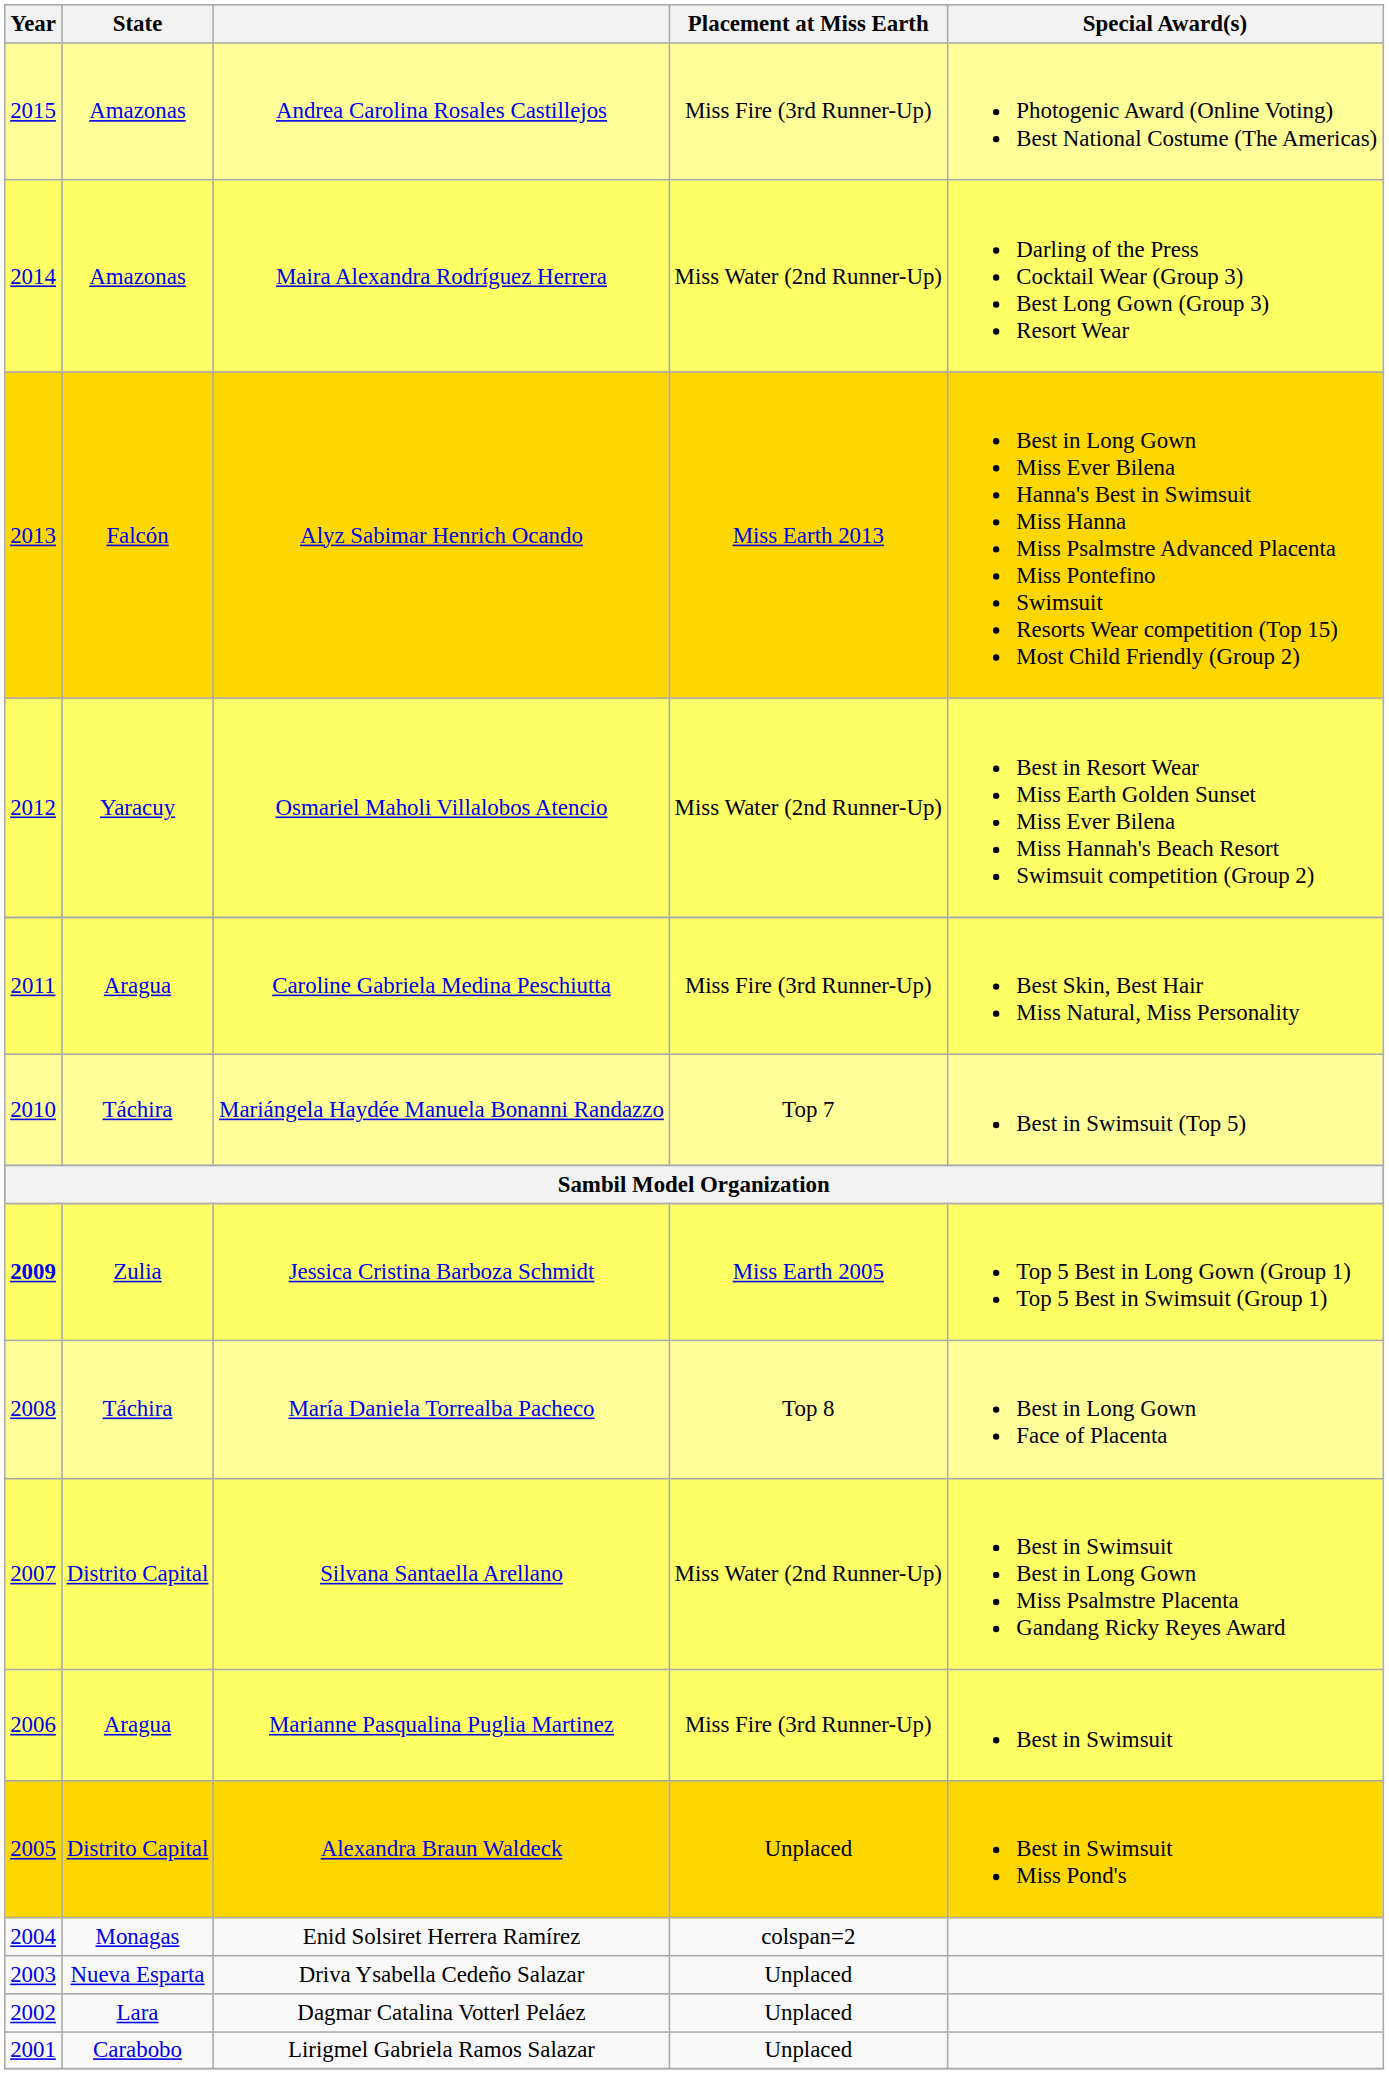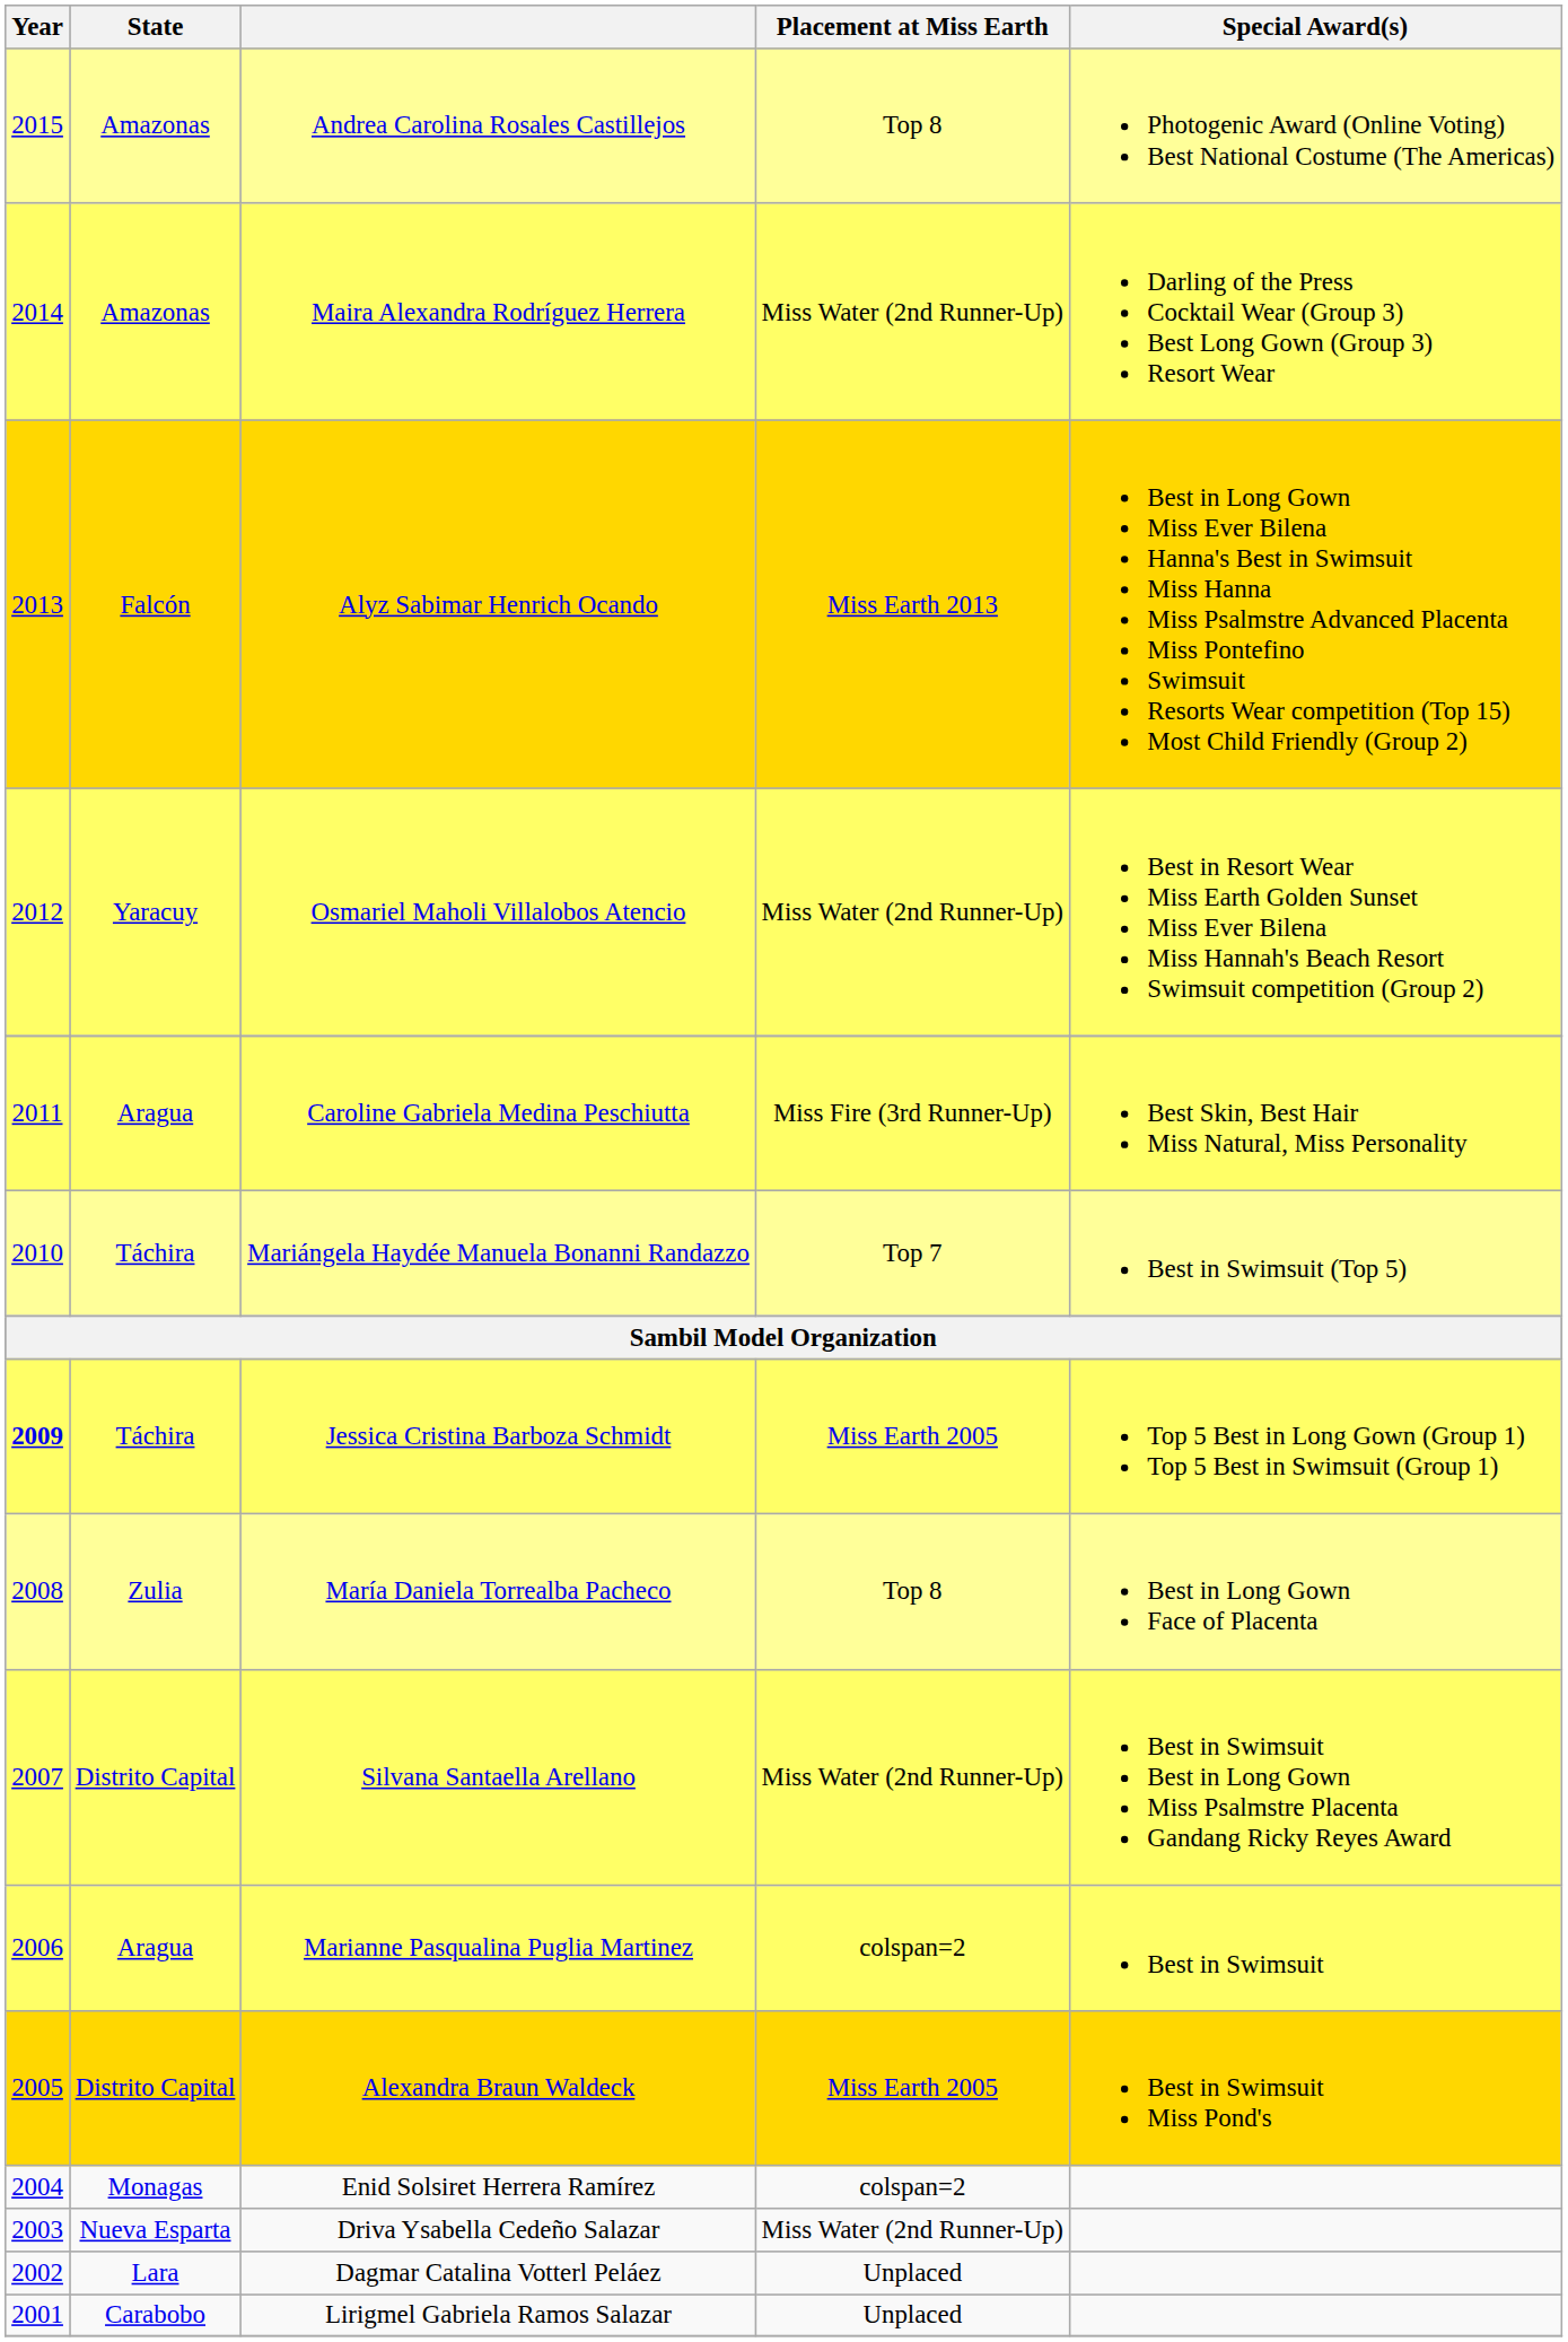Andrea Carolina Rosales Castillejos | Placement at Miss Earth: Miss Fire (3rd Runner-Up) -> Top 8
Jessica Cristina Barboza Schmidt | State: Zulia -> Táchira
María Daniela Torrealba Pacheco | State: Táchira -> Zulia
Marianne Pasqualina Puglia Martinez | Placement at Miss Earth: Miss Fire (3rd Runner-Up) -> colspan=2
Alexandra Braun Waldeck | Placement at Miss Earth: Unplaced -> Miss Earth 2005
Driva Ysabella Cedeño Salazar | Placement at Miss Earth: Unplaced -> Miss Water (2nd Runner-Up)
